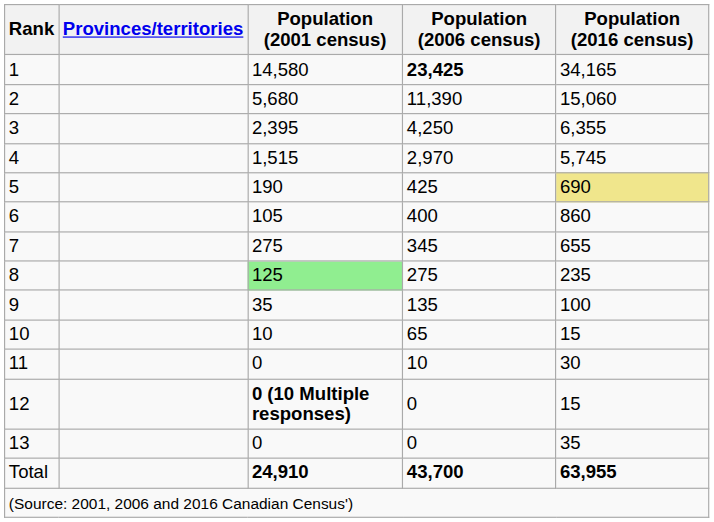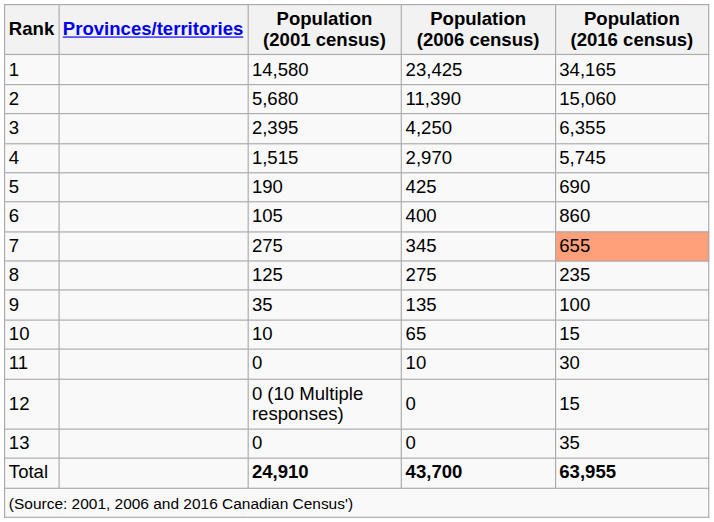1 | Population (2006 census): bold -> normal
5 | Population (2016 census): khaki background -> no background
7 | Population (2016 census): no background -> lightsalmon background
8 | Population (2001 census): lightgreen background -> no background
12 | Population (2001 census): bold -> normal
